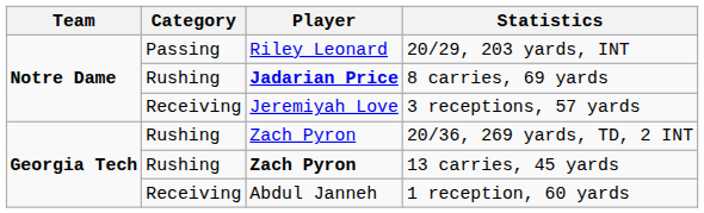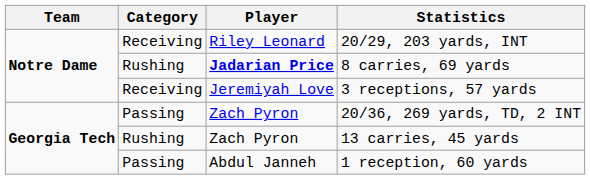20/29, 203 yards, INT | Category: Passing -> Receiving
20/36, 269 yards, TD, 2 INT | Category: Rushing -> Passing
13 carries, 45 yards | Player: bold -> normal
1 reception, 60 yards | Category: Receiving -> Passing
